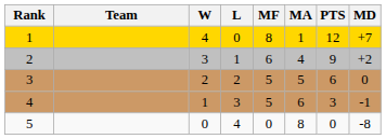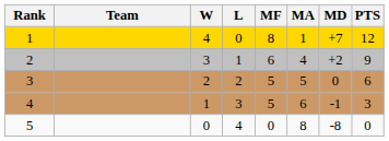columns swapped: MD <-> PTS
